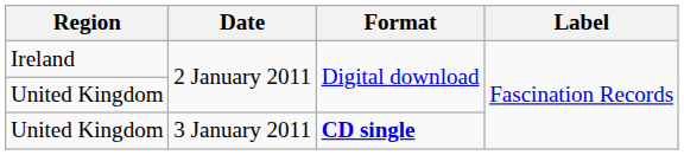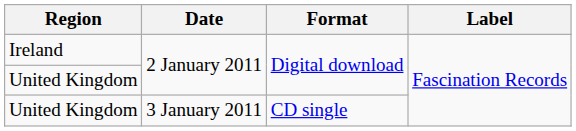United Kingdom / 3 January 2011 | Format: bold -> normal
